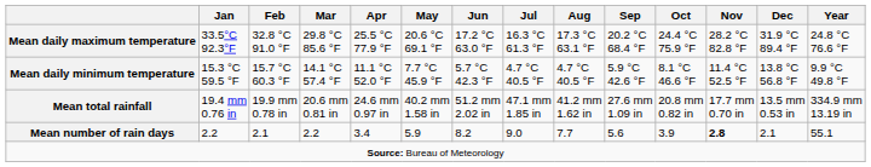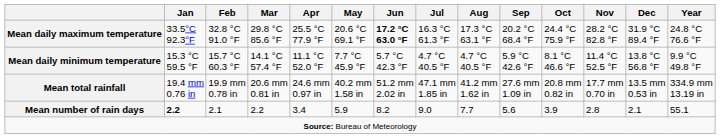Mean daily maximum temperature | Jun: normal -> bold
Mean number of rain days | Jan: normal -> bold
Mean number of rain days | Nov: bold -> normal
